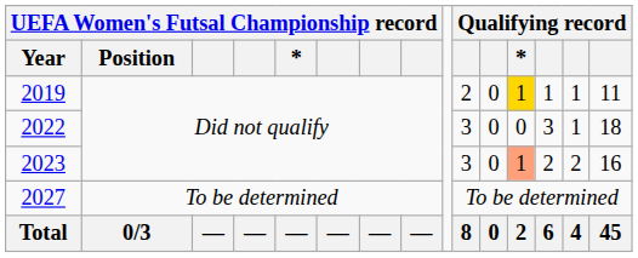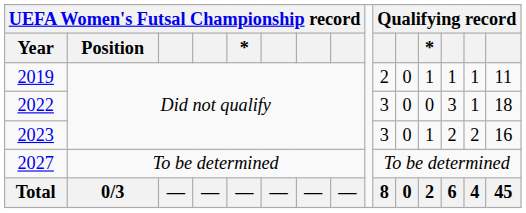2019 | Qualifying record / *: gold background -> no background
2023 | Qualifying record / *: lightsalmon background -> no background
